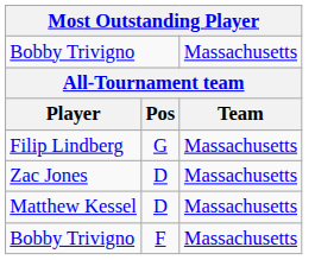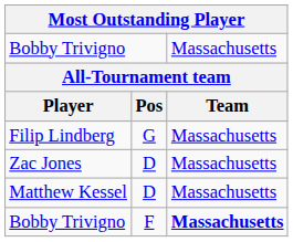Bobby Trivigno / F | column 3: normal -> bold
